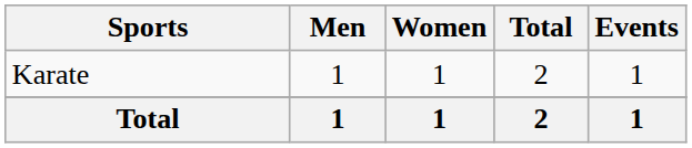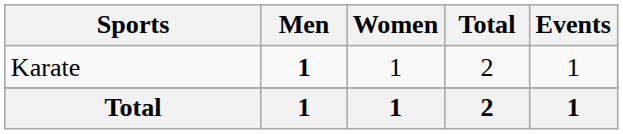Karate | Men: normal -> bold
